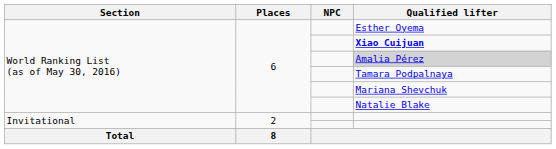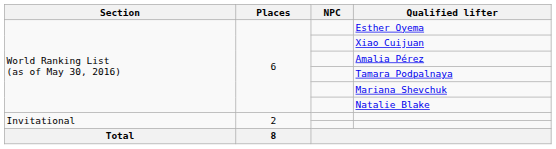Xiao Cuijuan | Qualified lifter: bold -> normal
Amalia Pérez | Qualified lifter: lightgrey background -> no background
